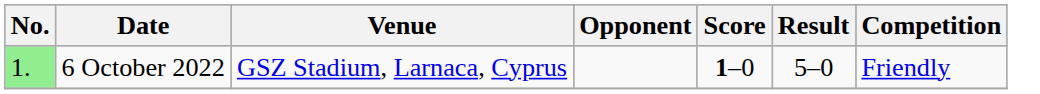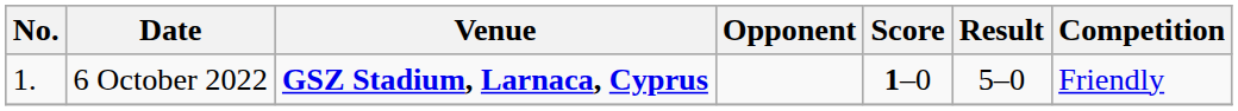6 October 2022 | No.: lightgreen background -> no background
6 October 2022 | Venue: normal -> bold
